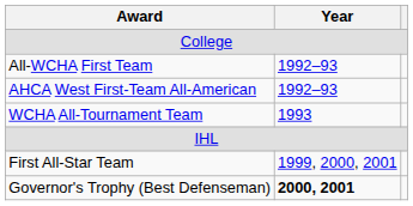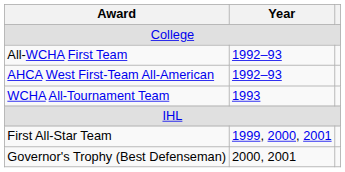Governor's Trophy (Best Defenseman) | Year: bold -> normal
